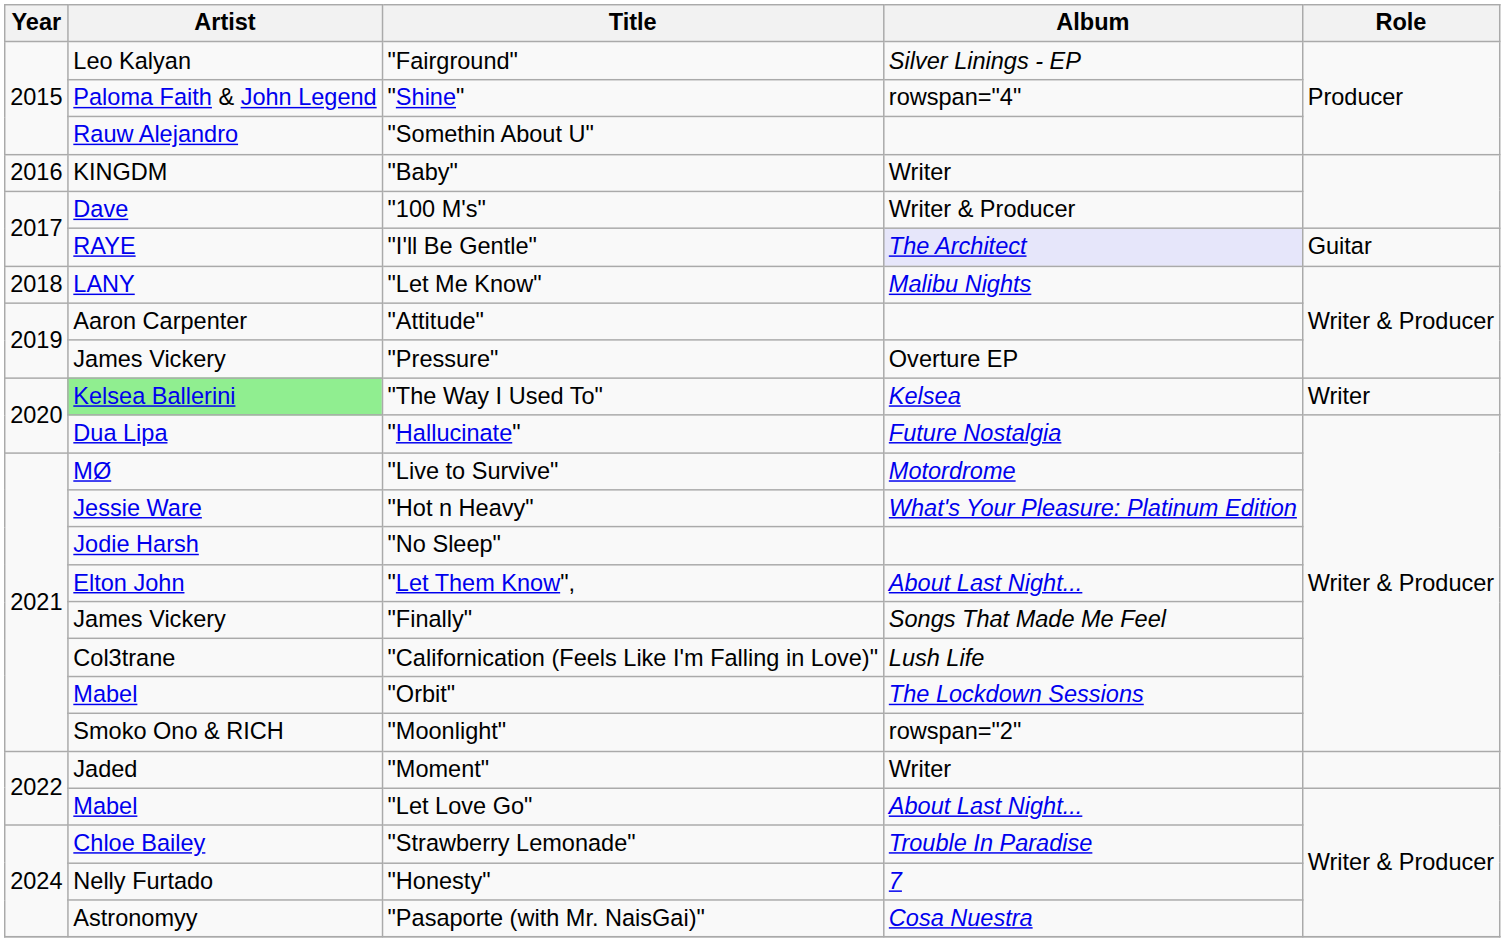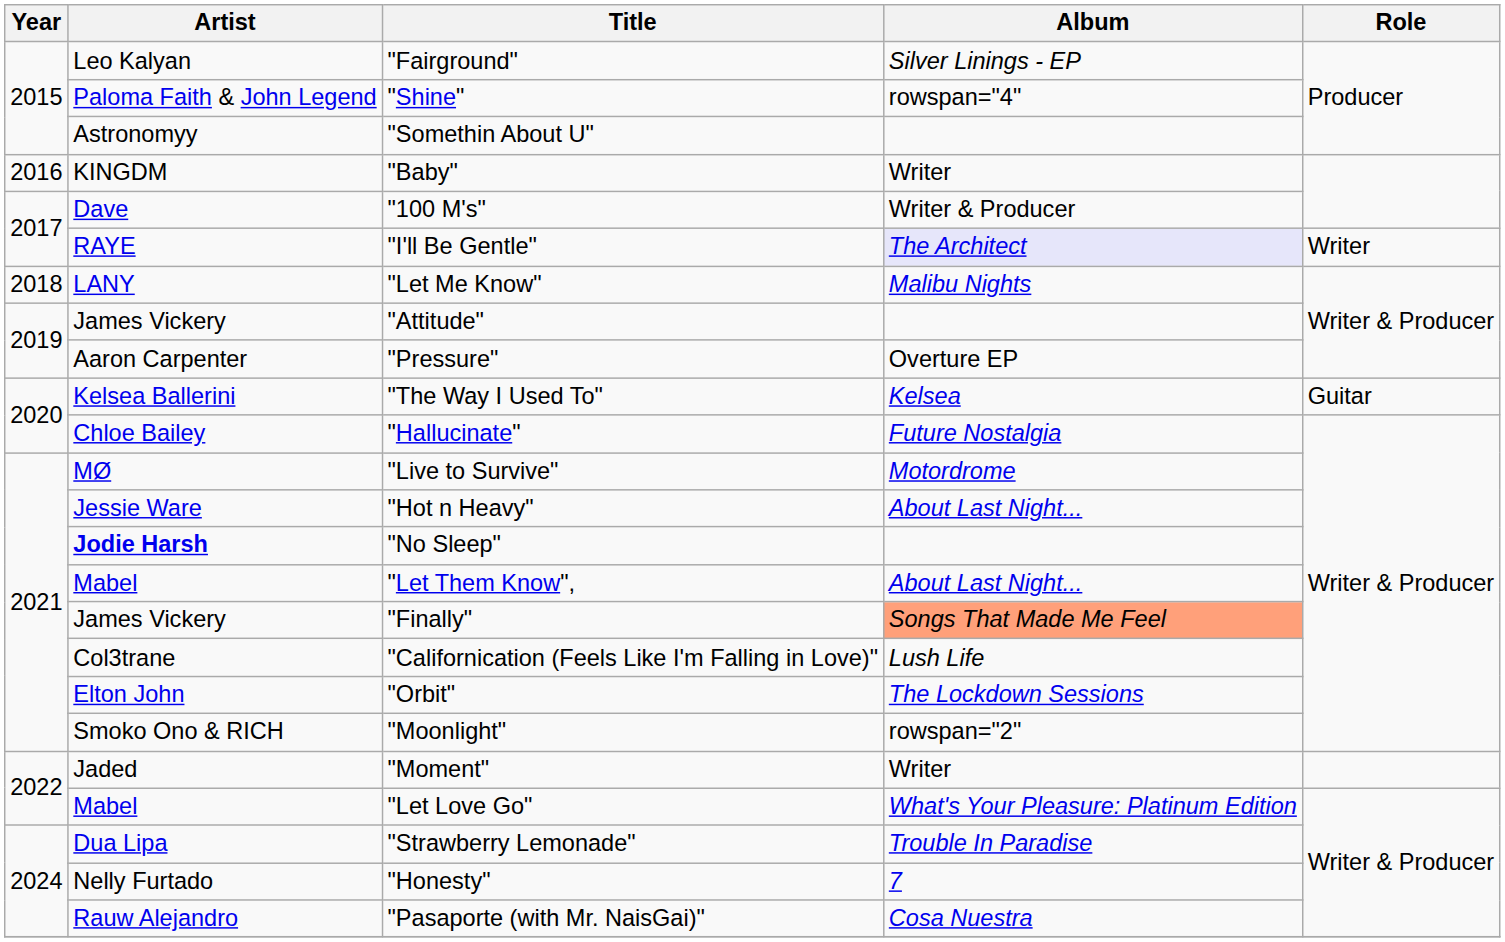"Somethin About U" | Artist: Rauw Alejandro -> Astronomyy
"I'll Be Gentle" | Role: Guitar -> Writer
"Attitude" | Artist: Aaron Carpenter -> James Vickery
"Pressure" | Artist: James Vickery -> Aaron Carpenter
"The Way I Used To" | Artist: lightgreen background -> no background
"The Way I Used To" | Role: Writer -> Guitar
"Hallucinate" | Artist: Dua Lipa -> Chloe Bailey
"Hot n Heavy" | Album: What's Your Pleasure: Platinum Edition -> About Last Night...
"No Sleep" | Artist: normal -> bold
"Let Them Know", | Artist: Elton John -> Mabel
"Finally" | Album: no background -> lightsalmon background
"Orbit" | Artist: Mabel -> Elton John
"Let Love Go" | Album: About Last Night... -> What's Your Pleasure: Platinum Edition
"Strawberry Lemonade" | Artist: Chloe Bailey -> Dua Lipa
"Pasaporte (with Mr. NaisGai)" | Artist: Astronomyy -> Rauw Alejandro
